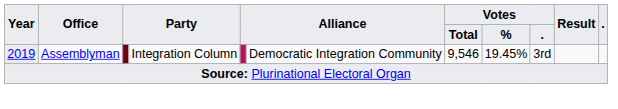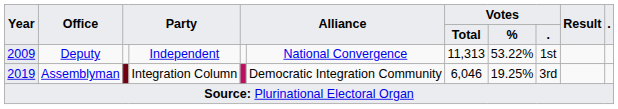+ row: 2009 | Deputy | Independent | National Convergence | 11,313 | 53.22% | 1st
Assemblyman | Votes / Total: 9,546 -> 6,046
Assemblyman | Votes / %: 19.45% -> 19.25%
